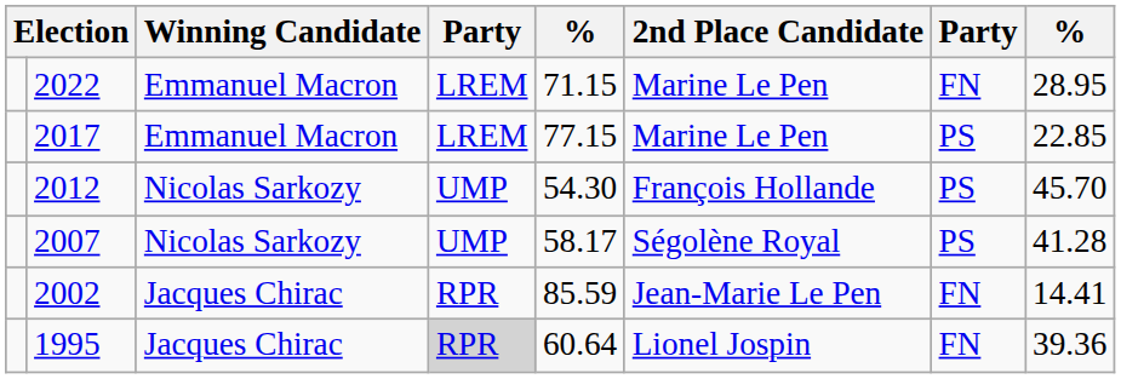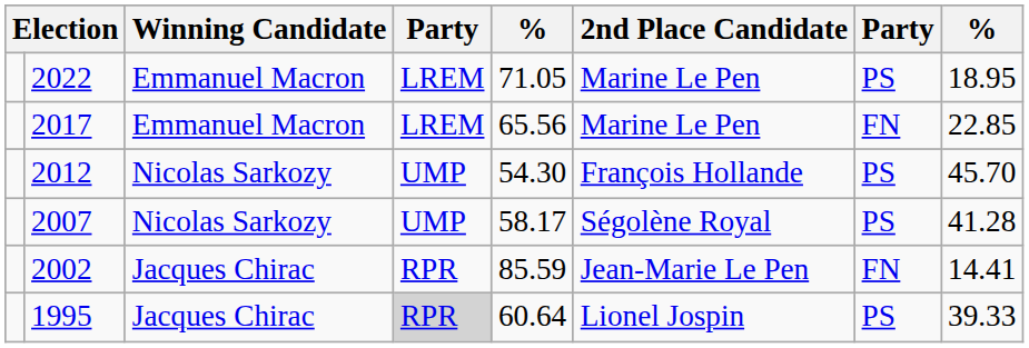2022 | column 5: 71.15 -> 71.05
2022 | column 7: FN -> PS
2022 | column 8: 28.95 -> 18.95
2017 | column 5: 77.15 -> 65.56
2017 | column 7: PS -> FN
1995 | column 7: FN -> PS
1995 | column 8: 39.36 -> 39.33
